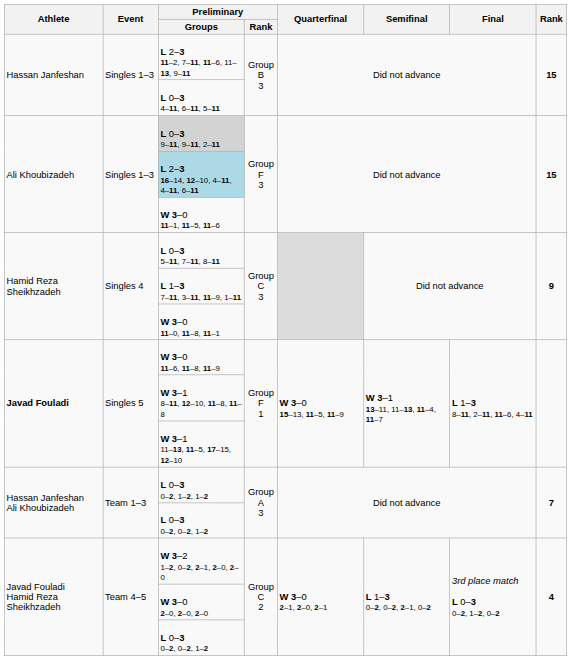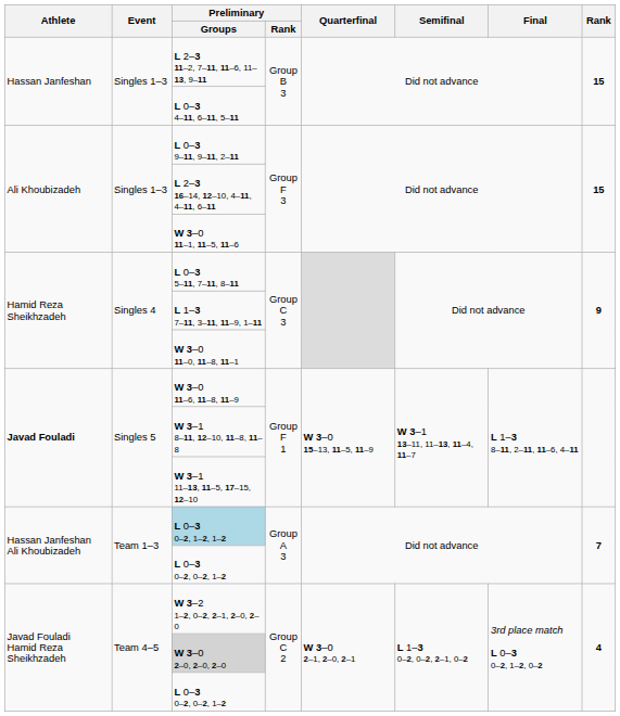L 0–3 9–11, 9–11, 2–11 | Preliminary / Groups: lightgrey background -> no background
L 2–3 16–14, 12–10, 4–11, 4–11, 6–11 | Preliminary / Groups: lightblue background -> no background
L 0–3 0–2, 1–2, 1–2 | Preliminary / Groups: no background -> lightblue background
W 3–0 2–0, 2–0, 2–0 | Preliminary / Groups: no background -> lightgrey background
